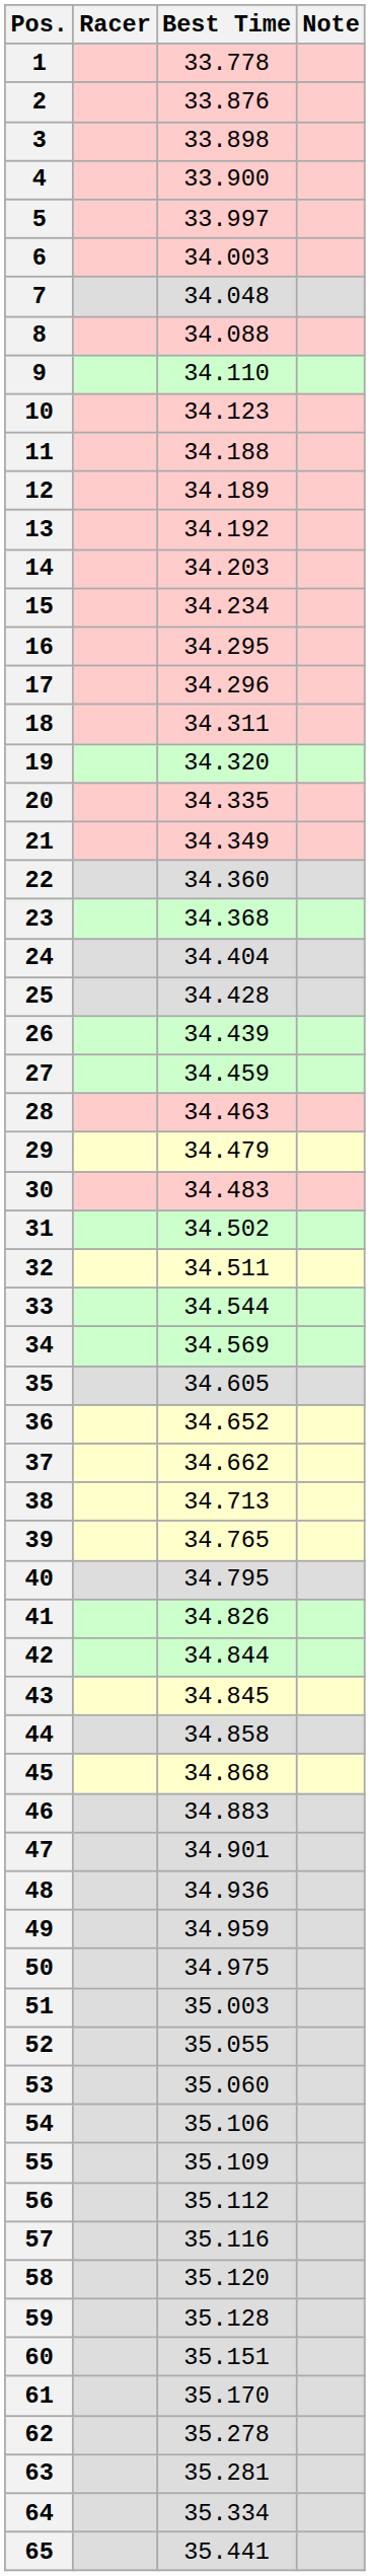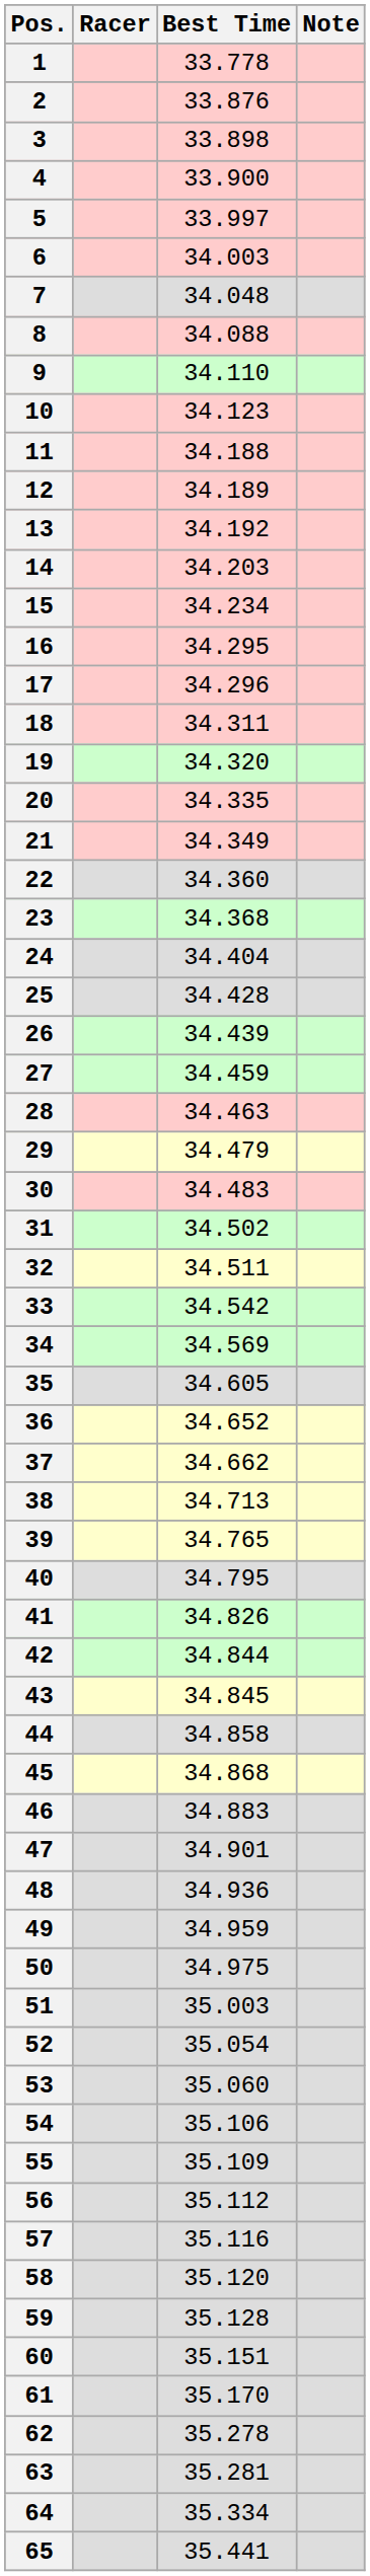33 | Best Time: 34.544 -> 34.542
52 | Best Time: 35.055 -> 35.054
